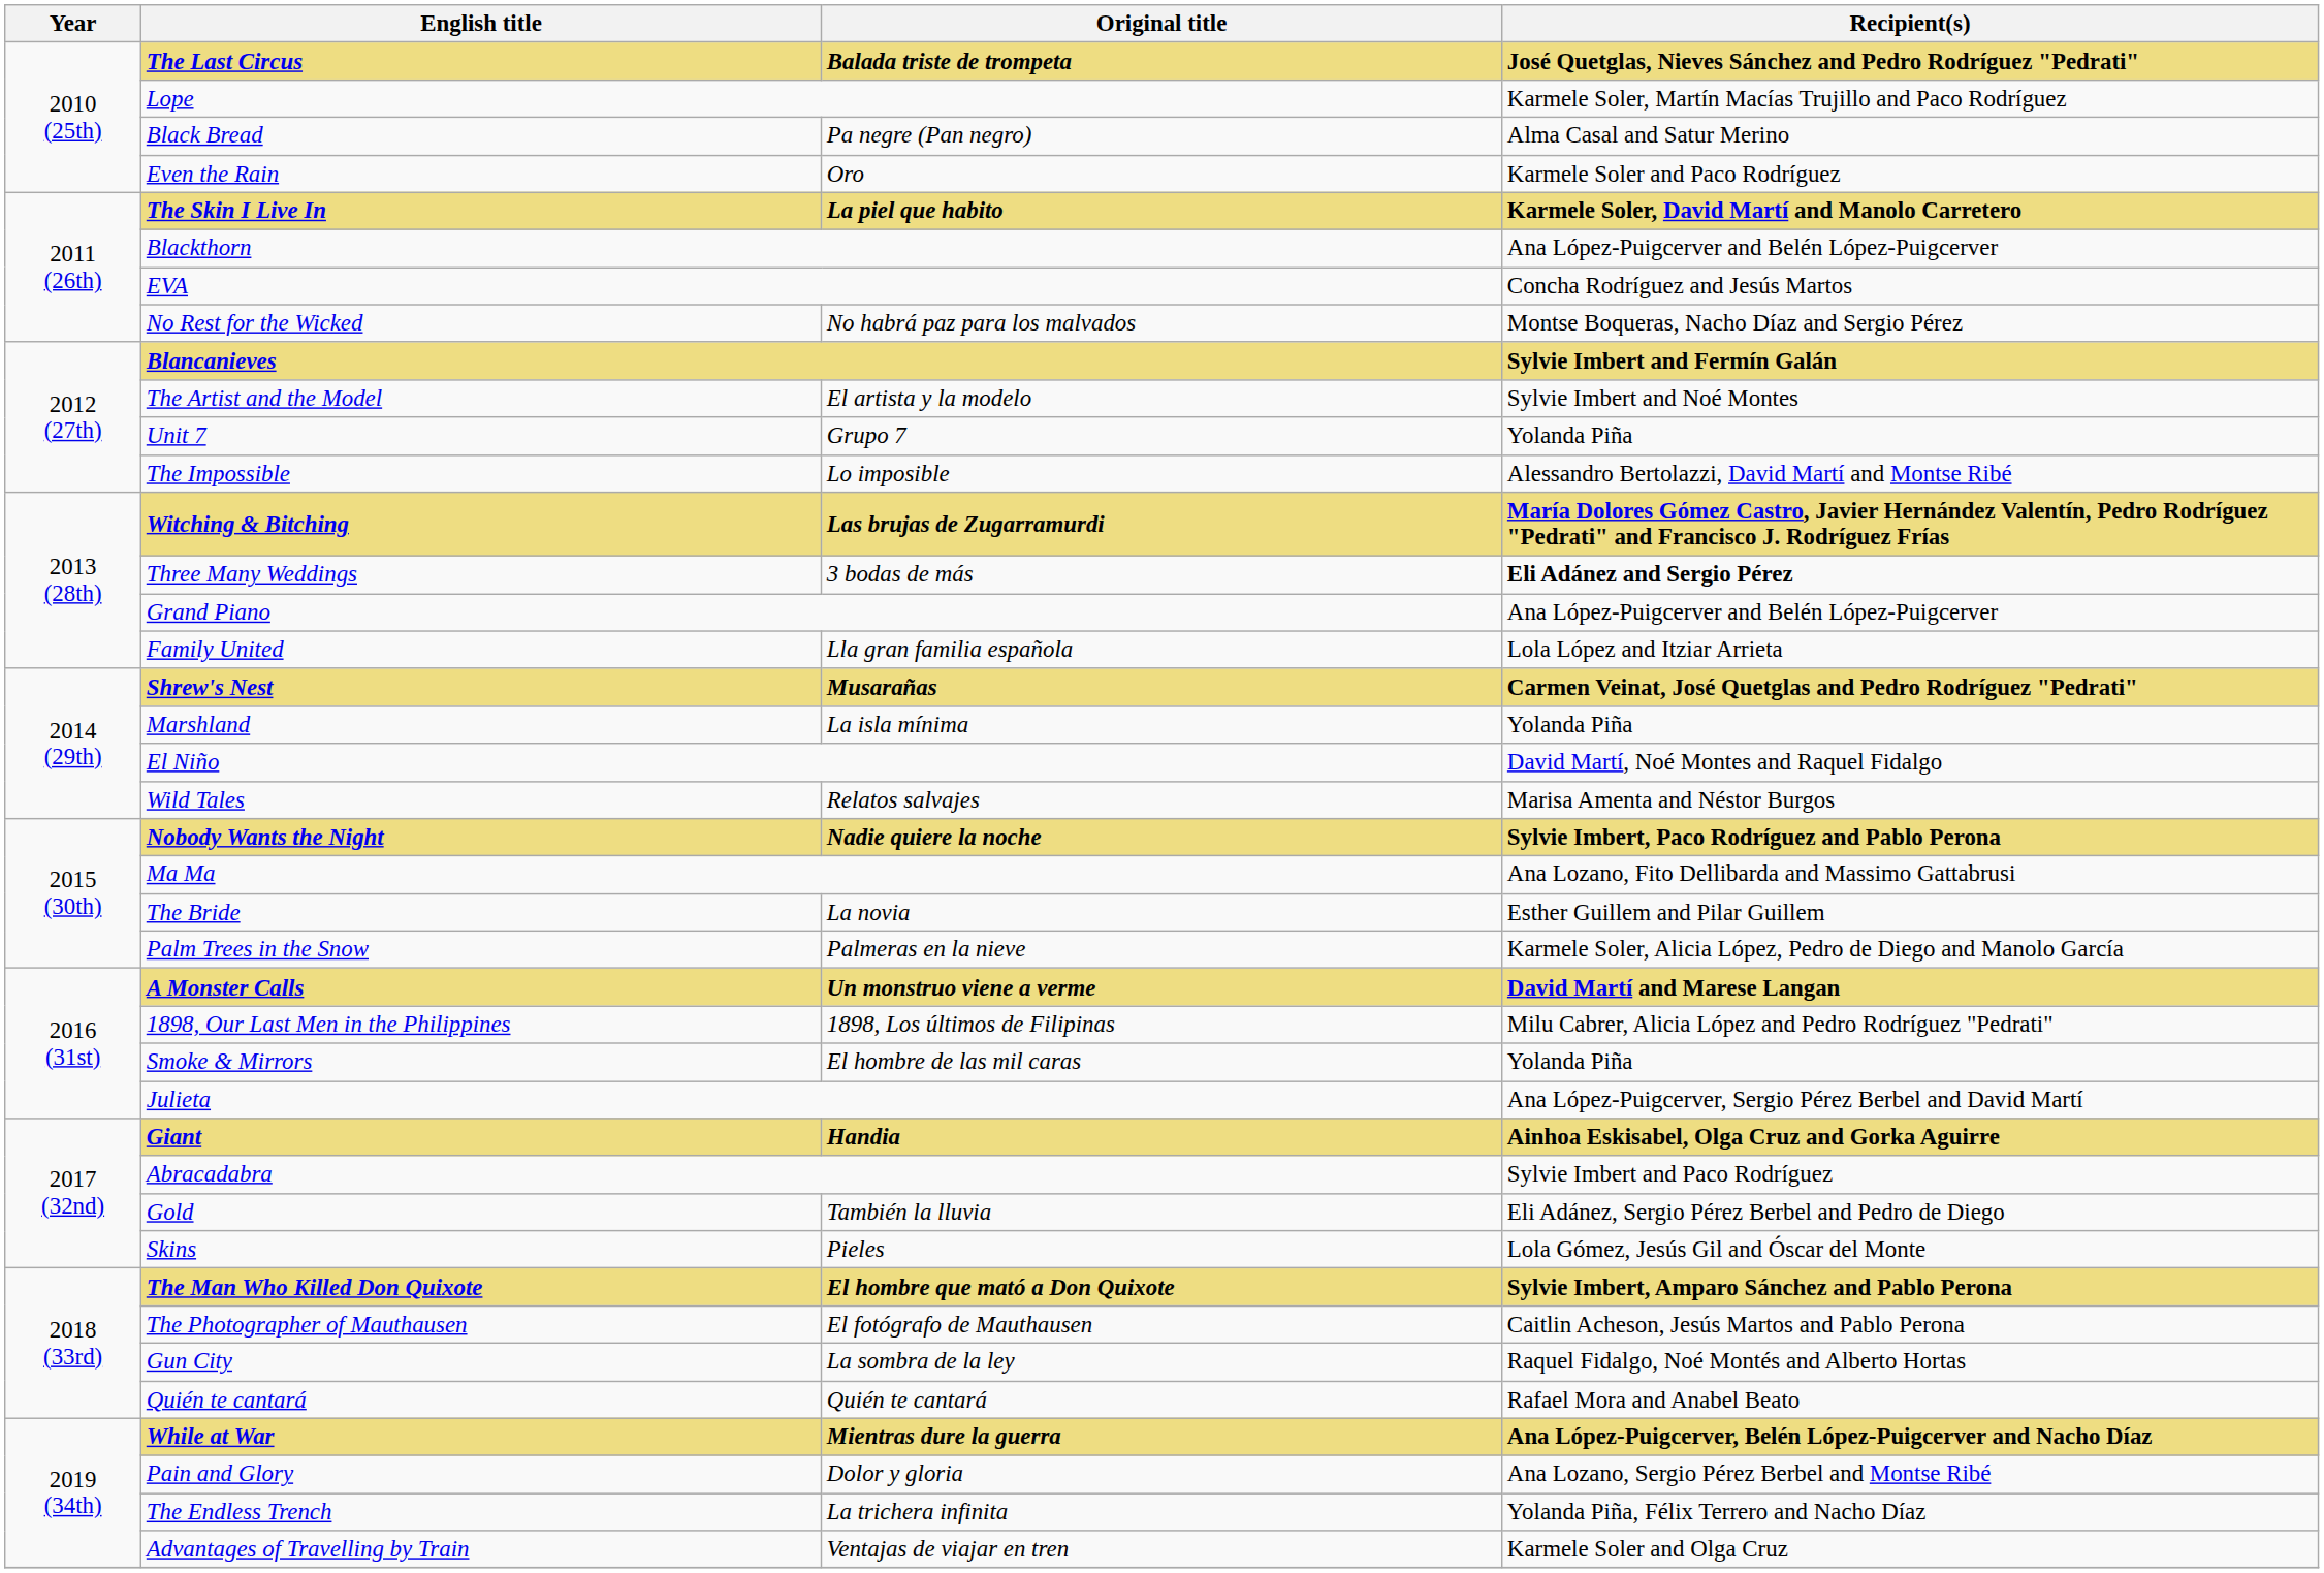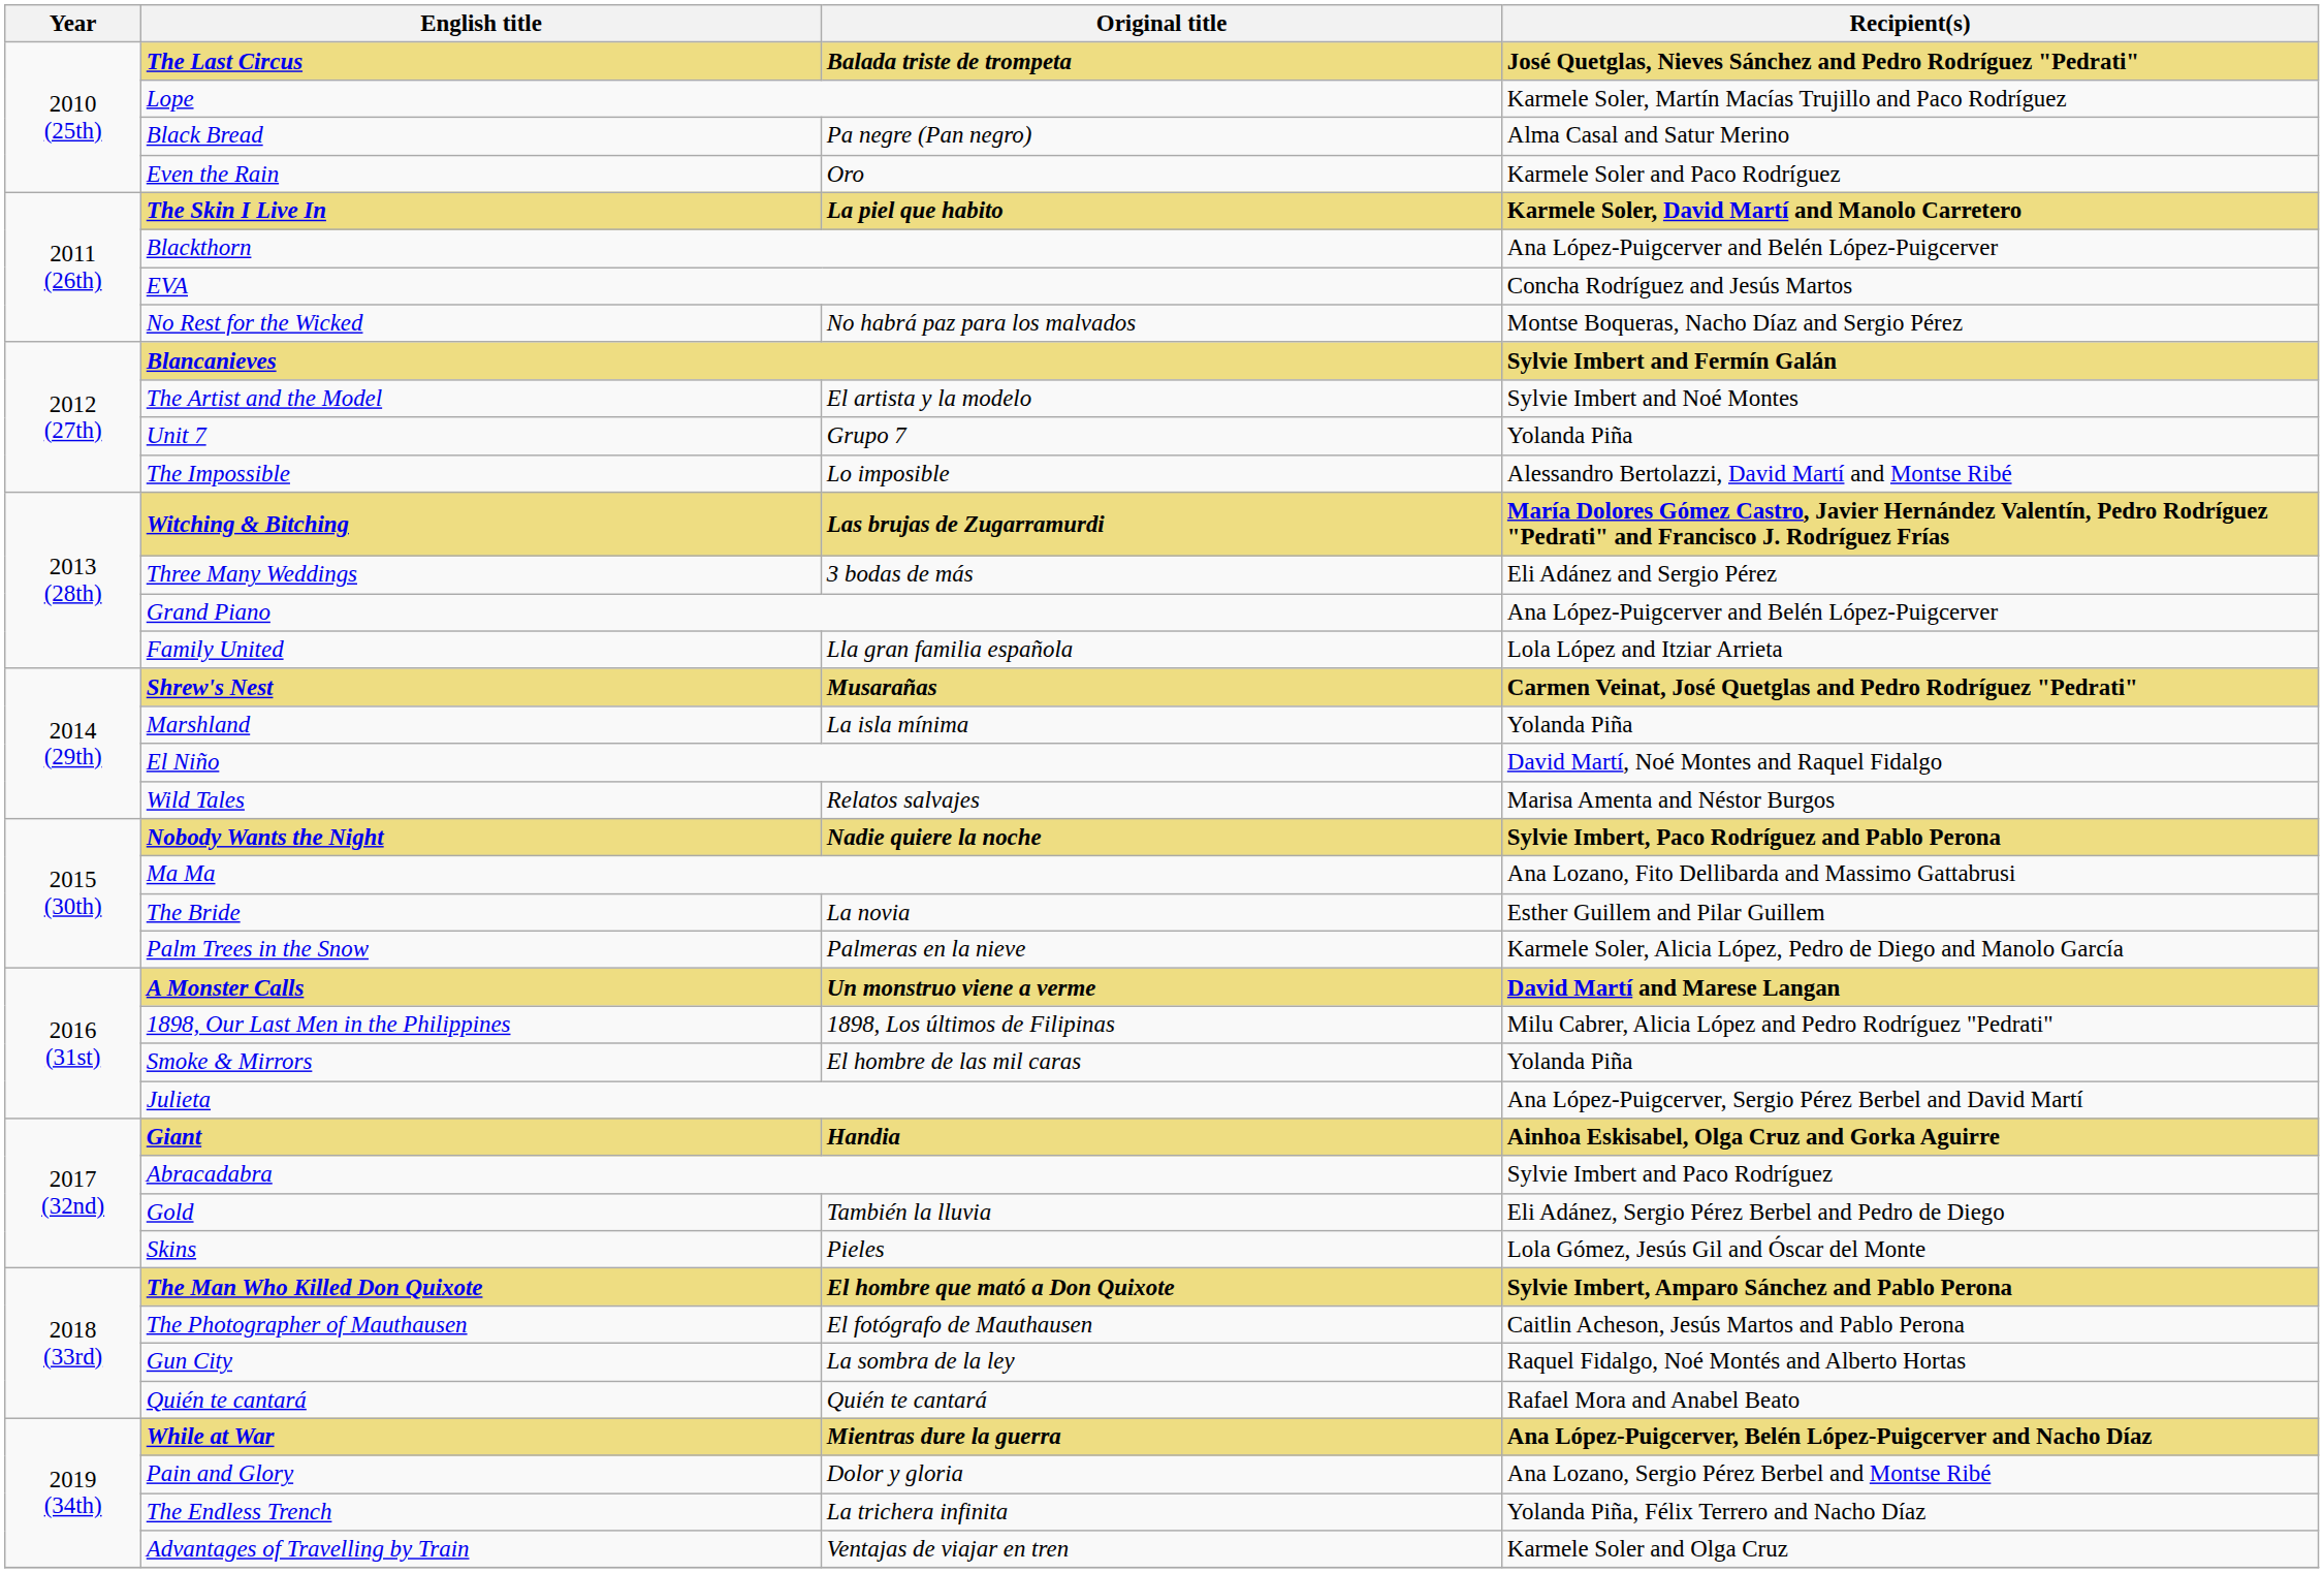Three Many Weddings | Recipient(s): bold -> normal
